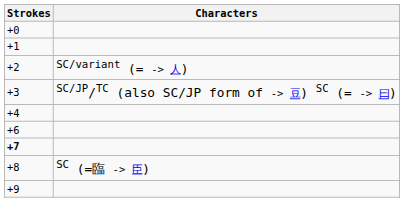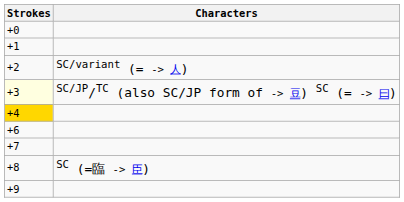+3 | Strokes: no background -> lightyellow background
+4 | Strokes: no background -> gold background
+7 | Strokes: bold -> normal
